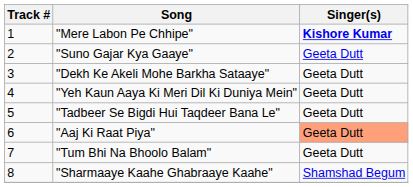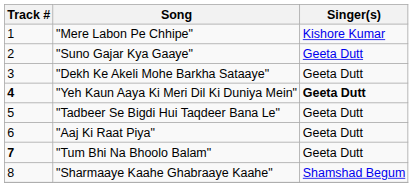"Mere Labon Pe Chhipe" | Singer(s): bold -> normal
"Yeh Kaun Aaya Ki Meri Dil Ki Duniya Mein" | Track #: normal -> bold
"Yeh Kaun Aaya Ki Meri Dil Ki Duniya Mein" | Singer(s): normal -> bold
"Aaj Ki Raat Piya" | Singer(s): lightsalmon background -> no background
"Tum Bhi Na Bhoolo Balam" | Track #: normal -> bold
